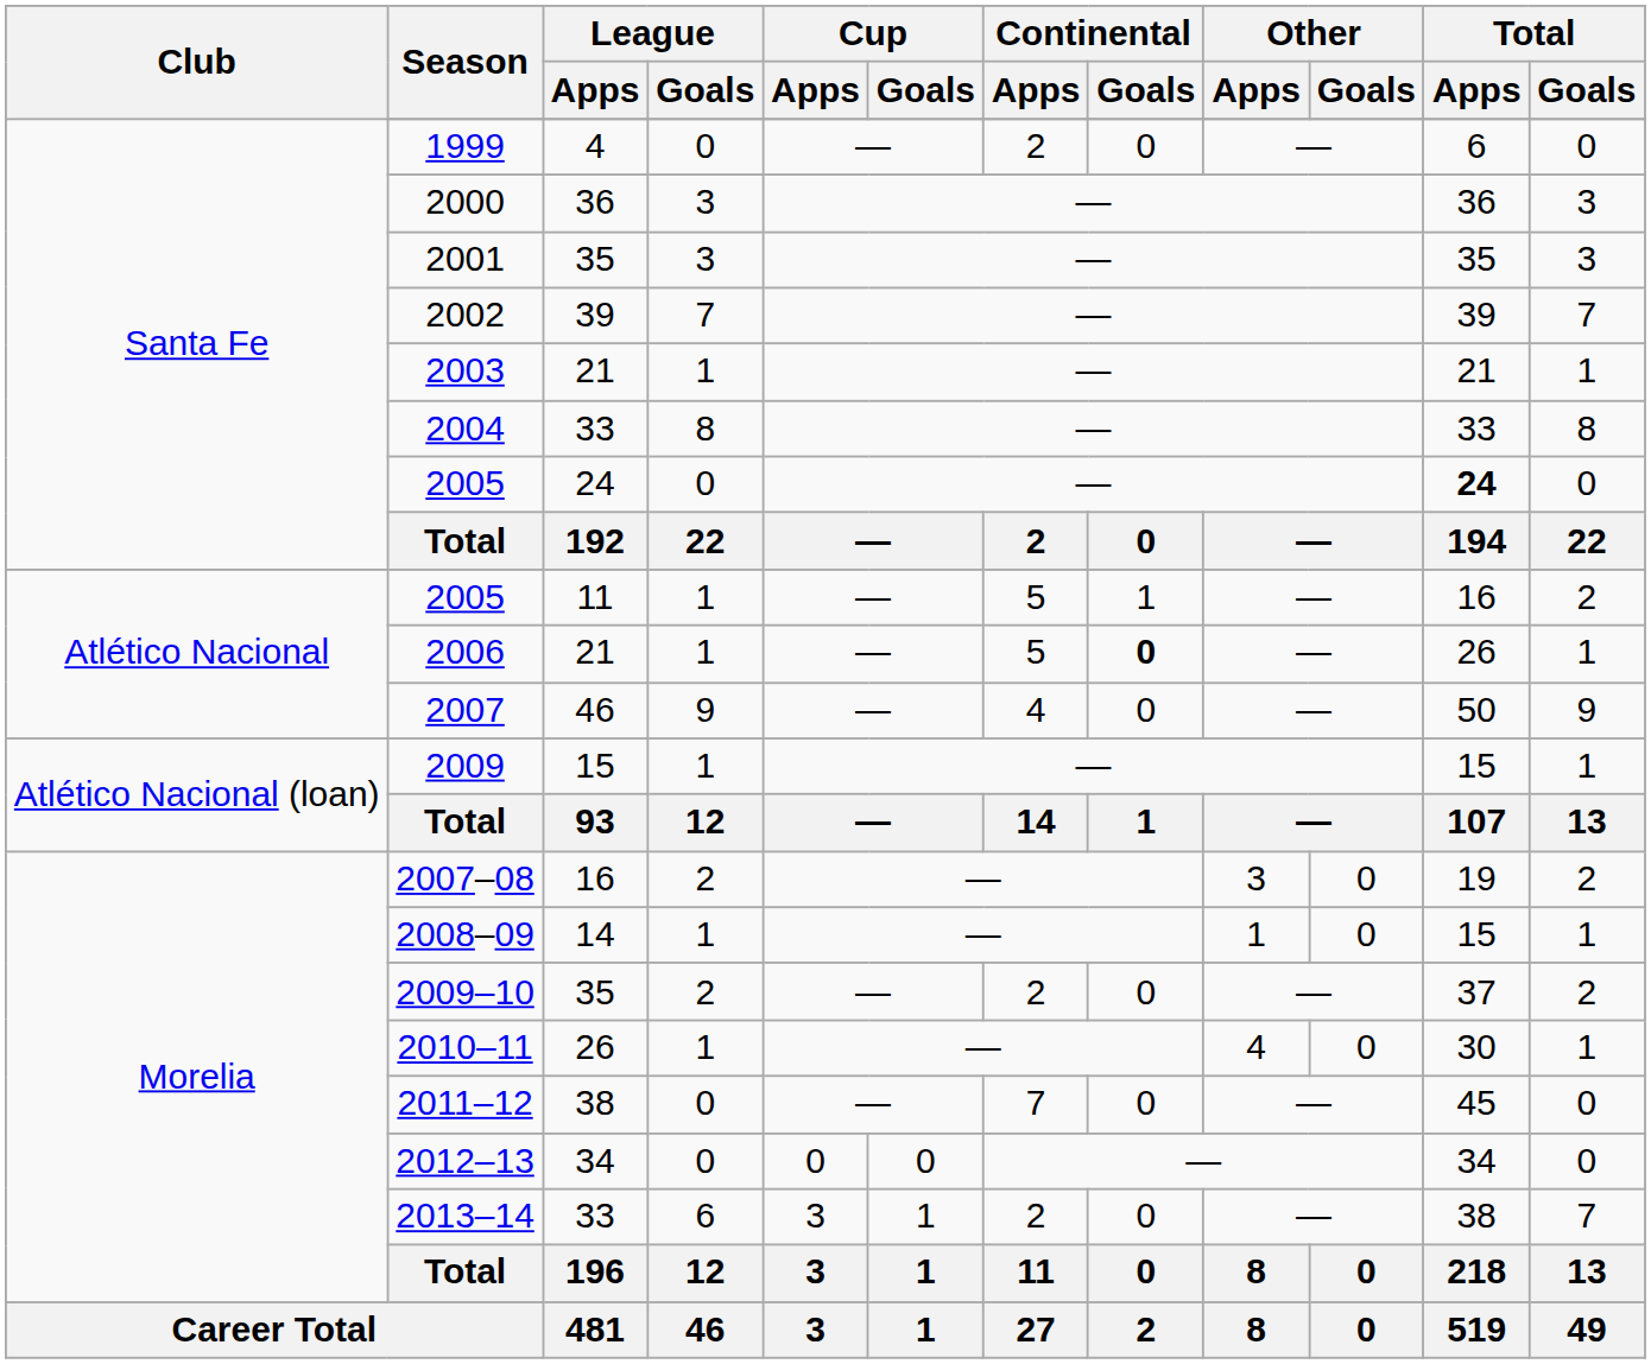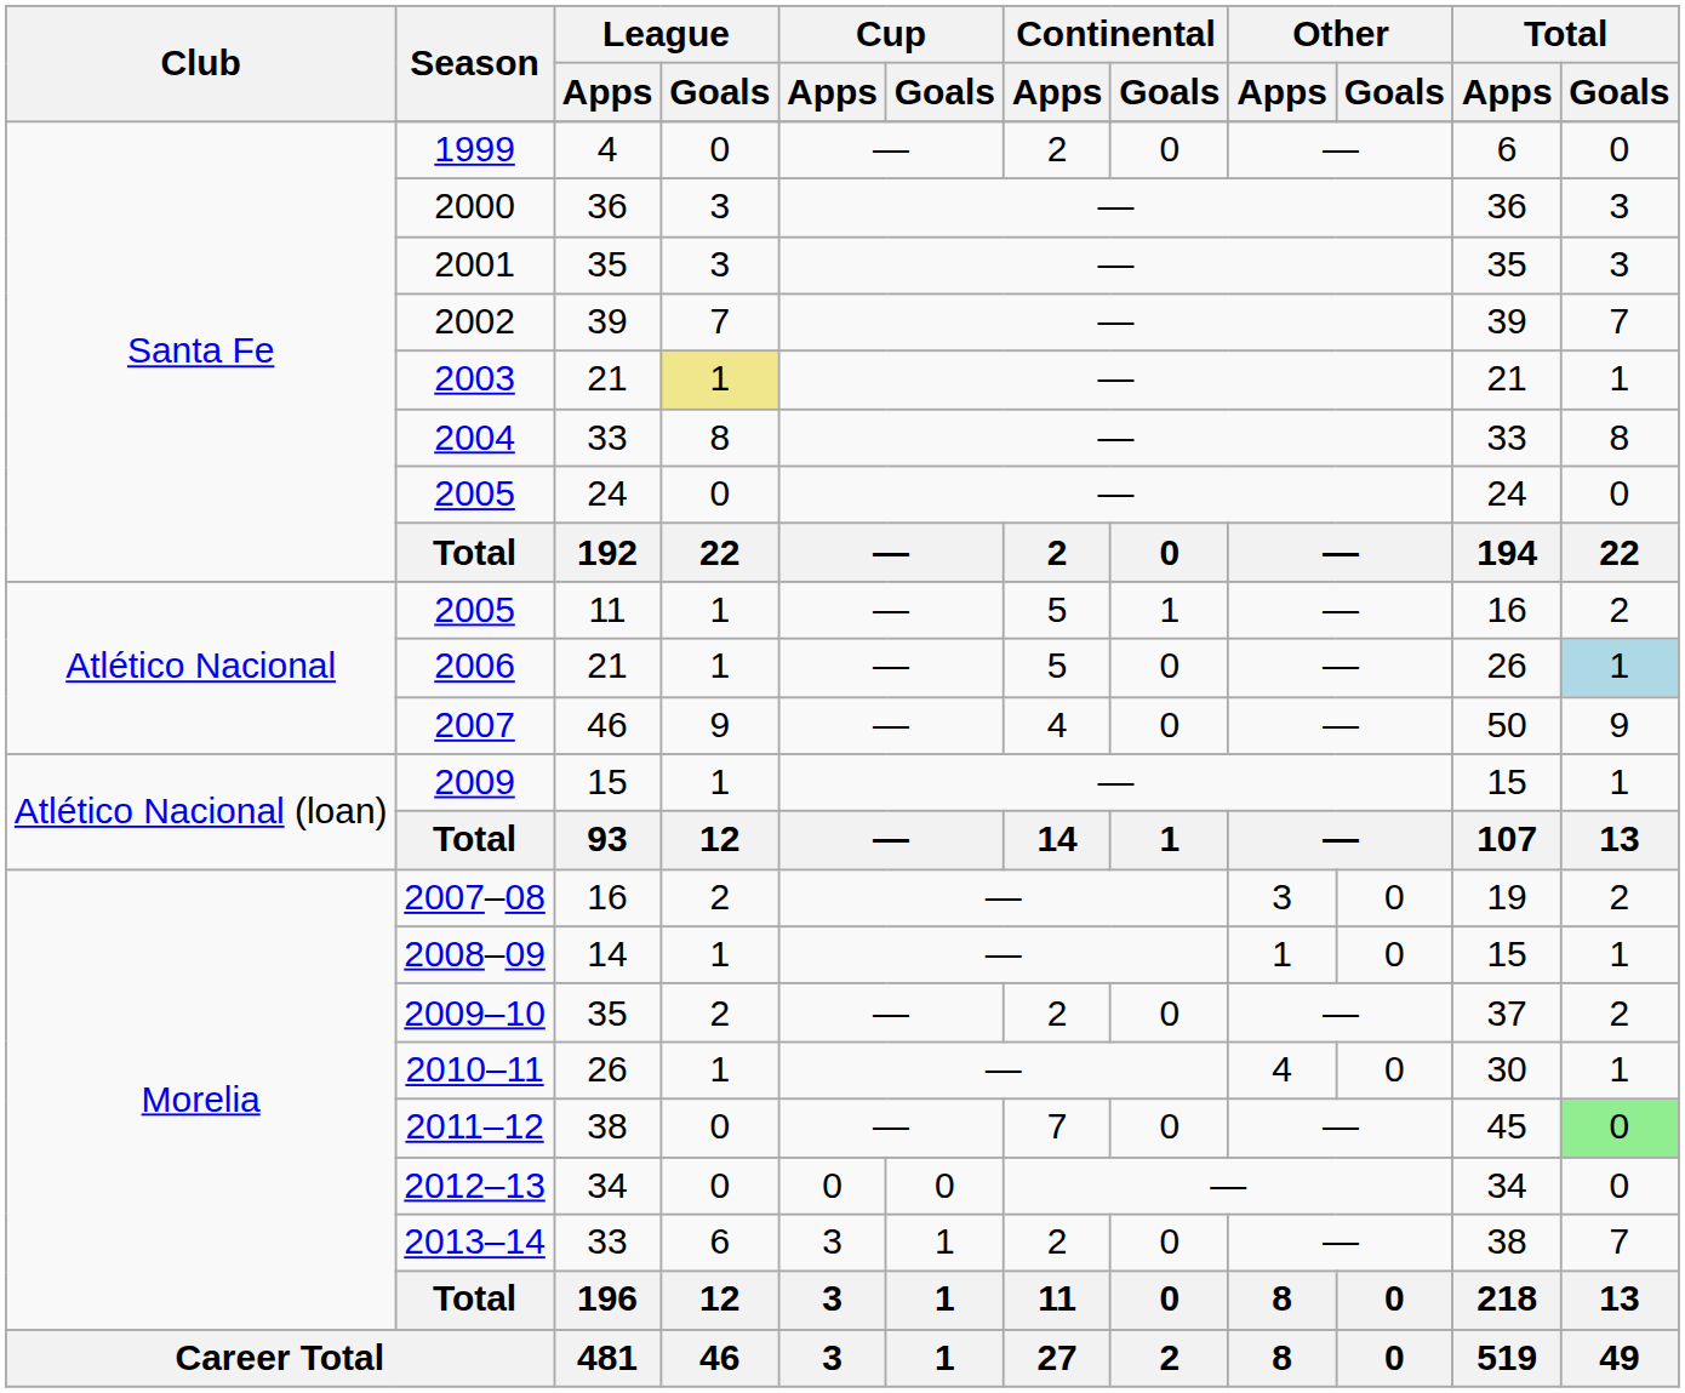2003 | League / Goals: no background -> khaki background
2005 / 24 | Total / Apps: bold -> normal
2006 | Continental / Goals: bold -> normal
2006 | Total / Goals: no background -> lightblue background
2011–12 | Total / Goals: no background -> lightgreen background
